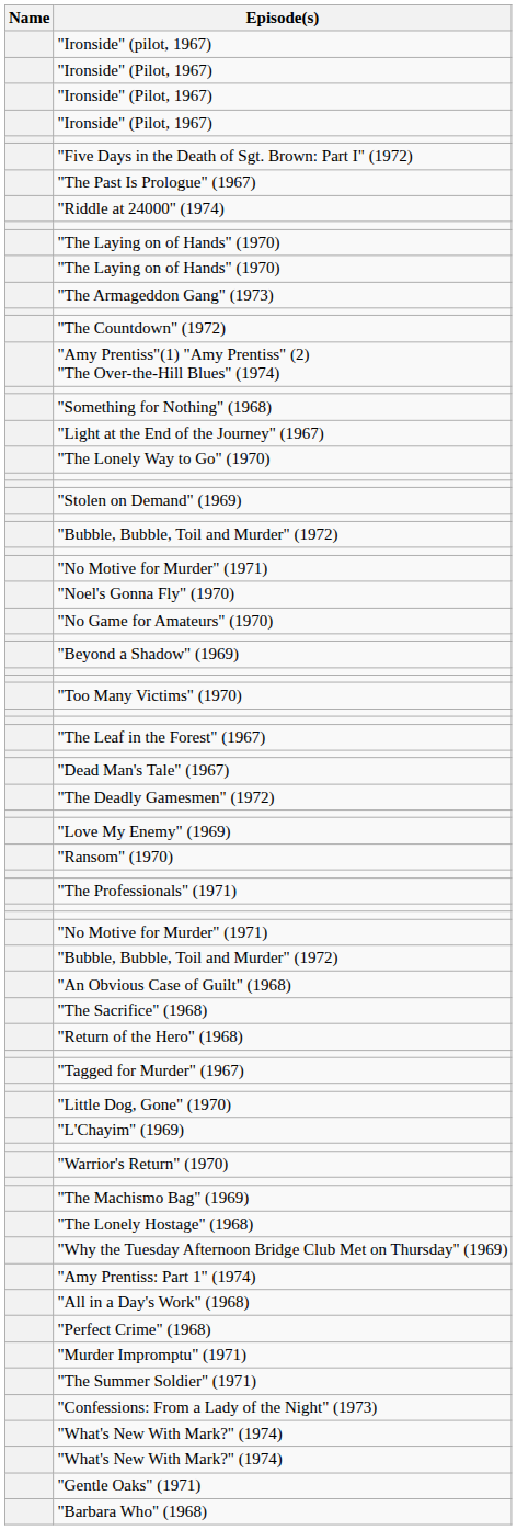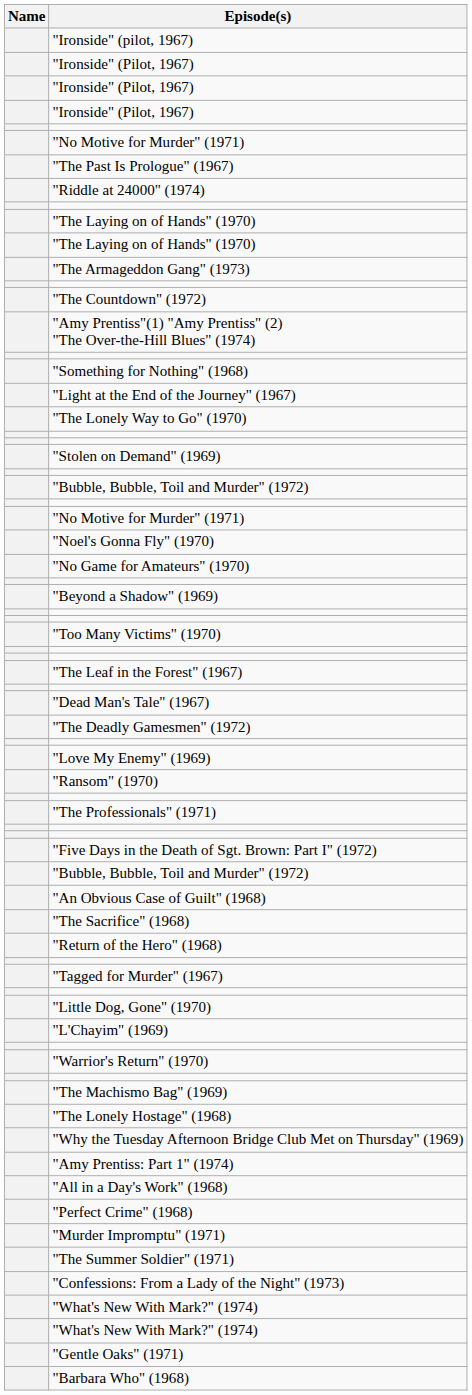row 7 | Episode(s): "Five Days in the Death of Sgt. Brown: Part I" (1972) -> "No Motive for Murder" (1971)
row 48 | Episode(s): "No Motive for Murder" (1971) -> "Five Days in the Death of Sgt. Brown: Part I" (1972)
